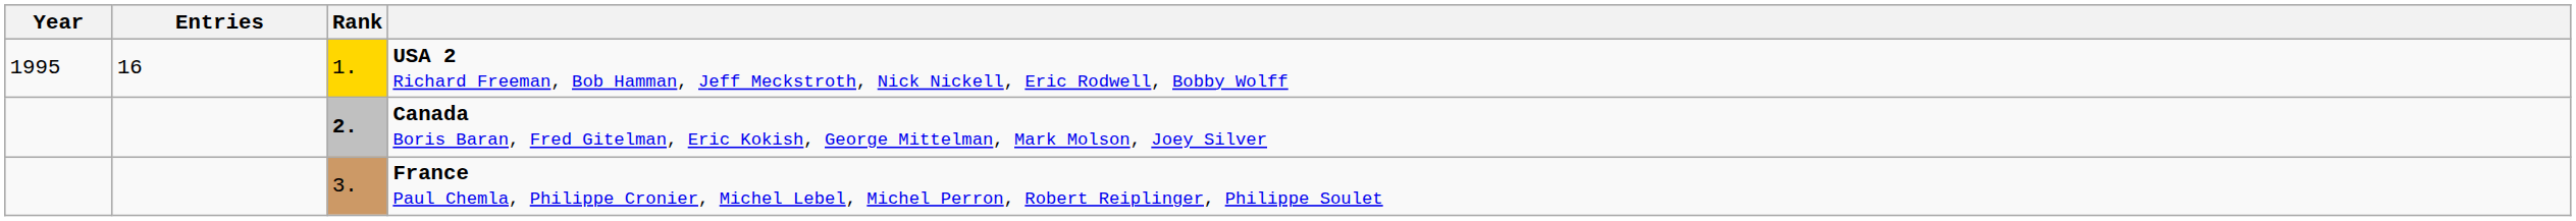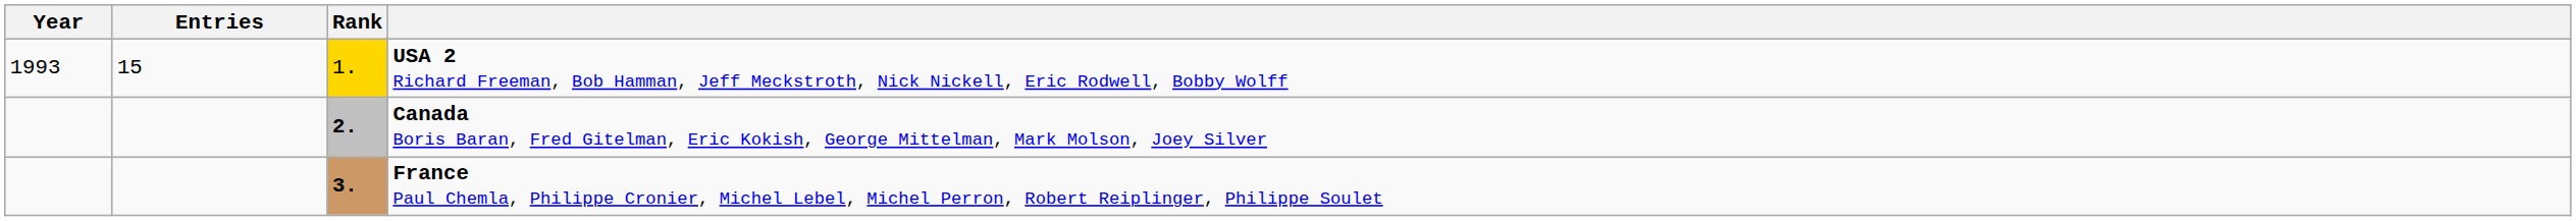row 2 | Year: 1995 -> 1993
row 2 | Entries: 16 -> 15
row 4 | Rank: normal -> bold
